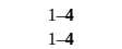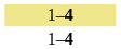row 1 | column 1: no background -> khaki background
